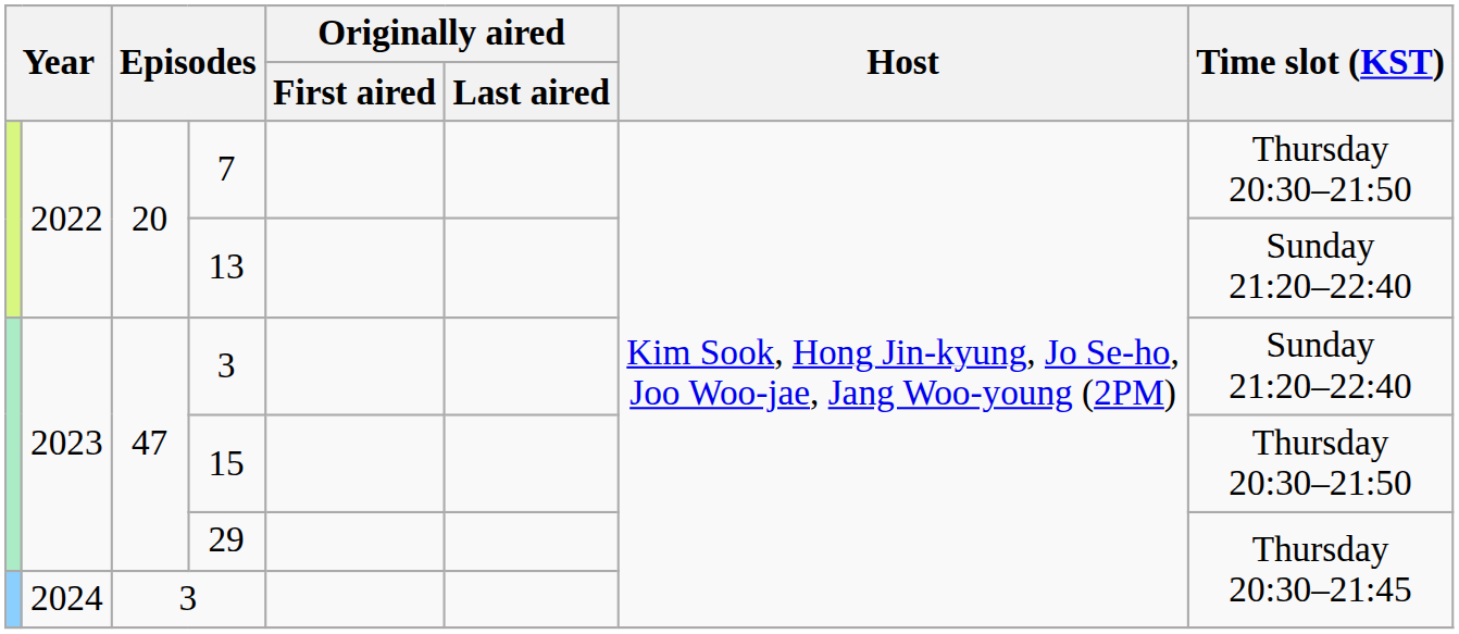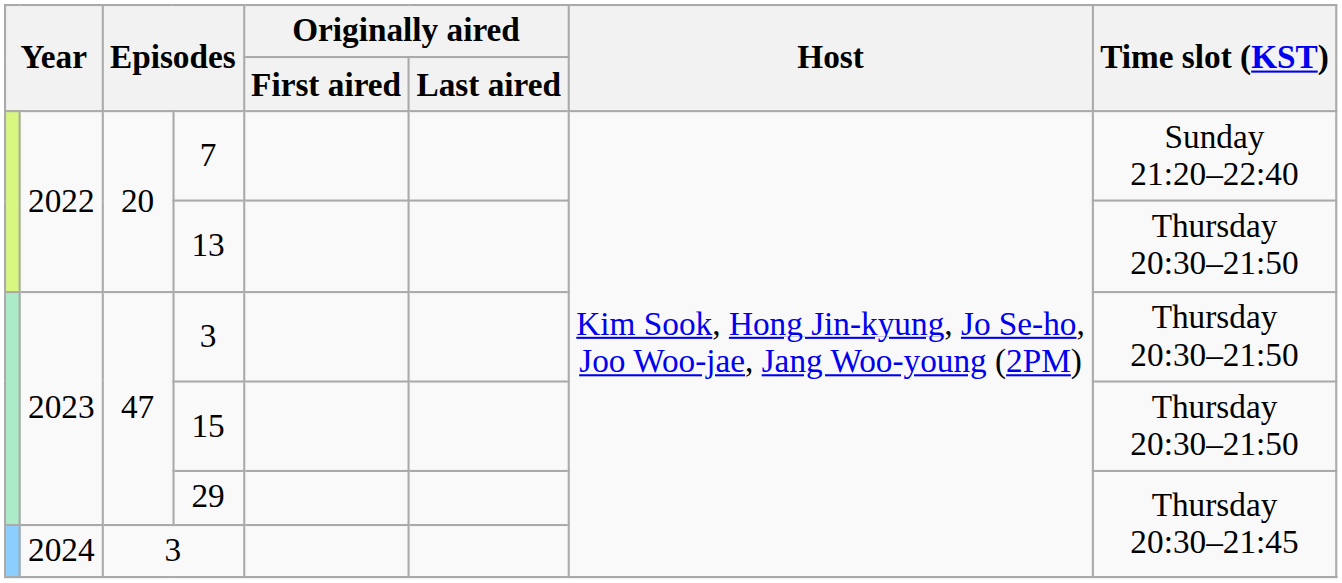7 | Time slot (KST): Thursday 20:30–21:50 -> Sunday 21:20–22:40
13 | Time slot (KST): Sunday 21:20–22:40 -> Thursday 20:30–21:50
2023 / 3 | Time slot (KST): Sunday 21:20–22:40 -> Thursday 20:30–21:50
